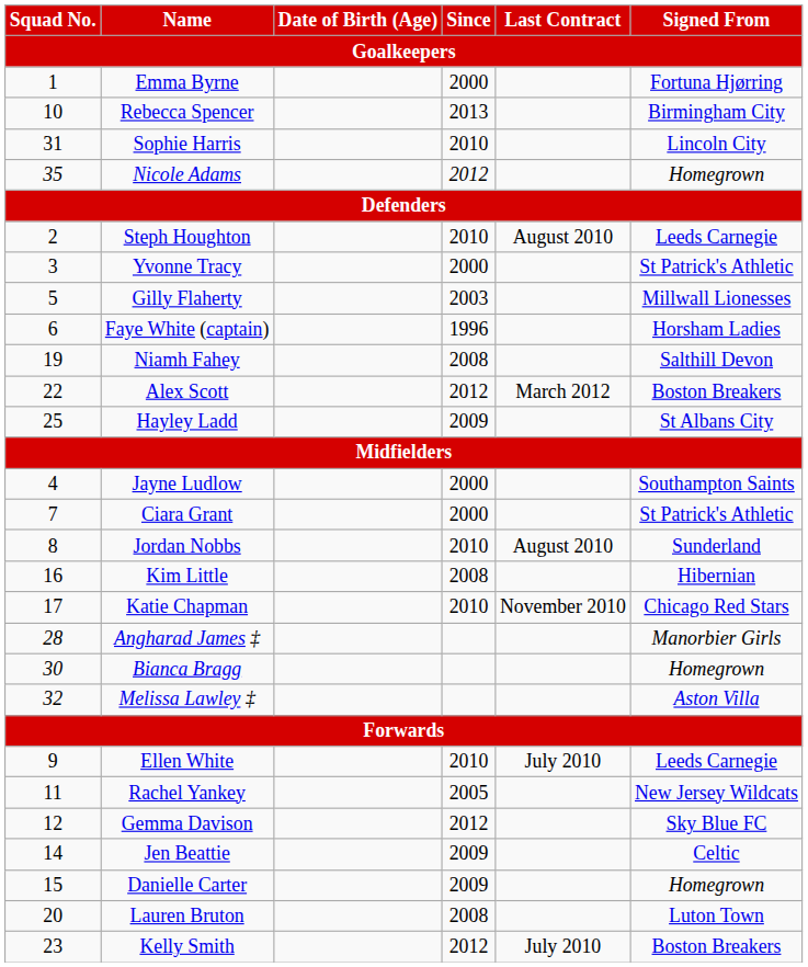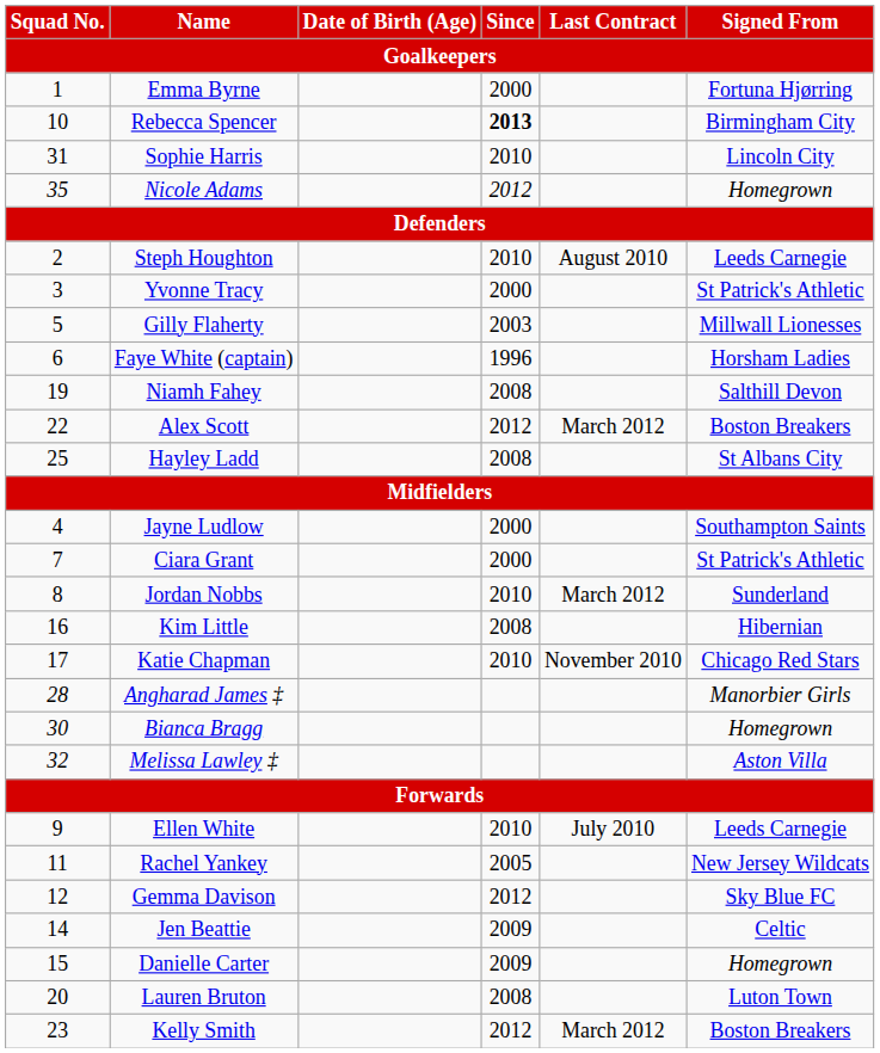Rebecca Spencer | Since: normal -> bold
Hayley Ladd | Since: 2009 -> 2008
Jordan Nobbs | Last Contract: August 2010 -> March 2012
Kelly Smith | Last Contract: July 2010 -> March 2012
